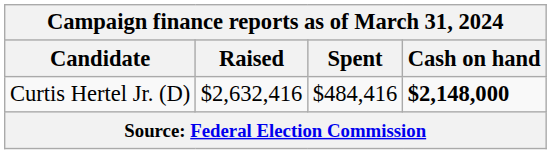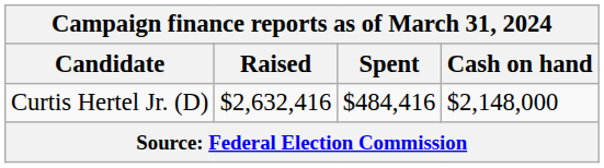Curtis Hertel Jr. (D) | Cash on hand: bold -> normal
